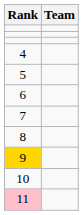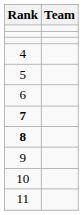row 8 | Rank: normal -> bold
row 9 | Rank: normal -> bold
row 10 | Rank: gold background -> no background
row 12 | Rank: pink background -> no background
